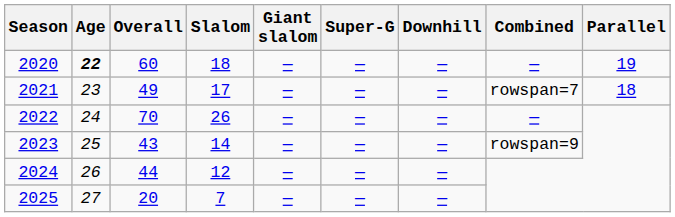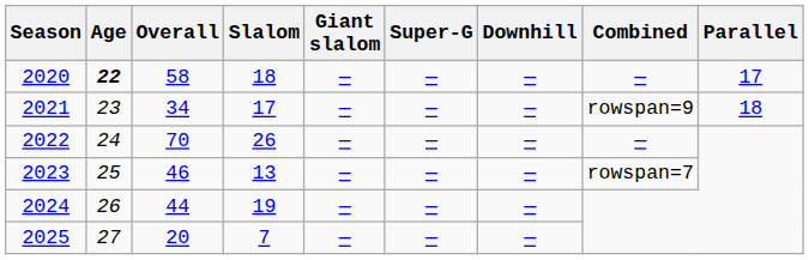2020 | Overall: 60 -> 58
2020 | Parallel: 19 -> 17
2021 | Overall: 49 -> 34
2021 | Combined: rowspan=7 -> rowspan=9
2023 | Overall: 43 -> 46
2023 | Slalom: 14 -> 13
2023 | Combined: rowspan=9 -> rowspan=7
2024 | Slalom: 12 -> 19
